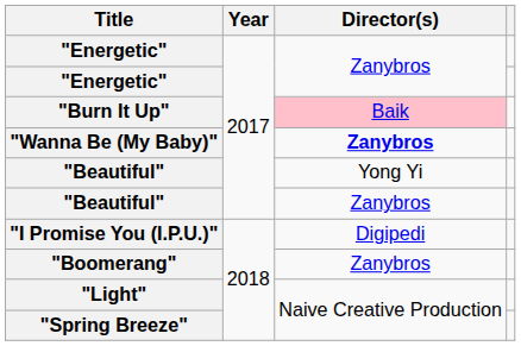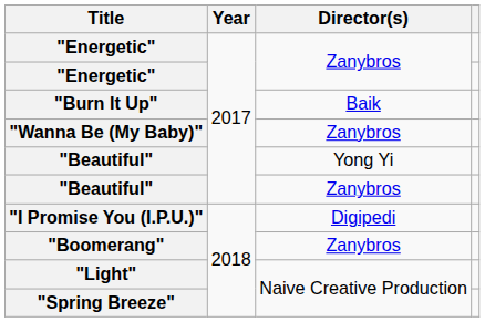"Burn It Up" | Director(s): pink background -> no background
"Wanna Be (My Baby)" | Director(s): bold -> normal
